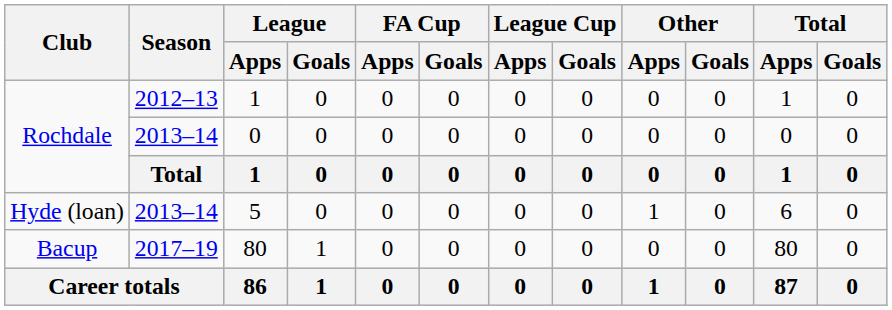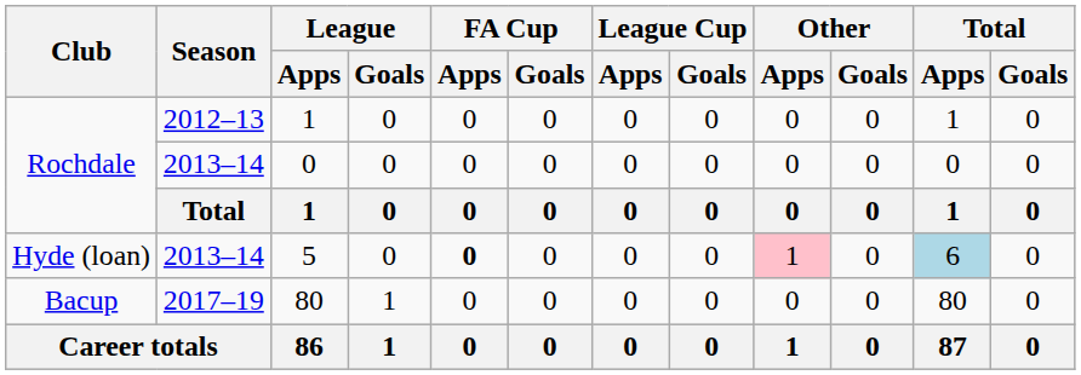5 | FA Cup / Apps: normal -> bold
5 | Other / Apps: no background -> pink background
5 | Total / Apps: no background -> lightblue background
